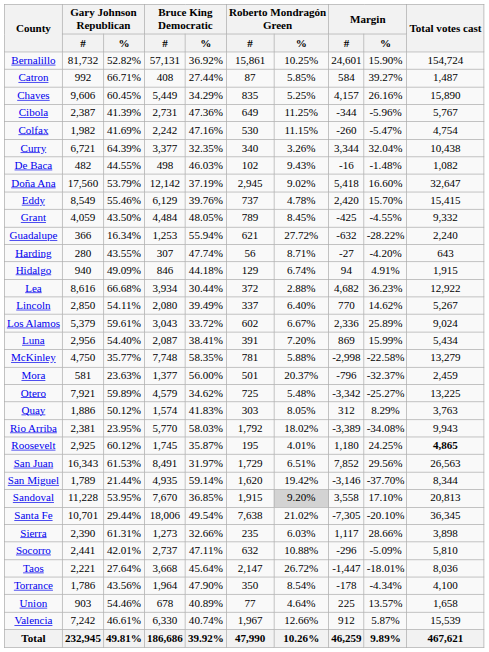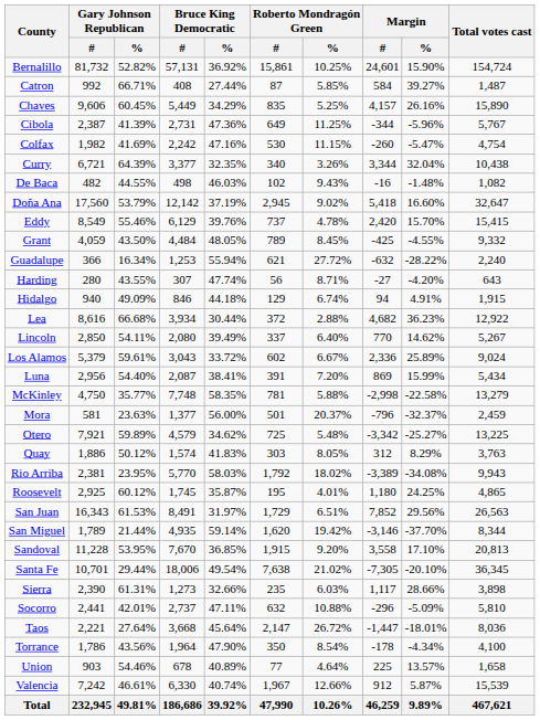Roosevelt | Total votes cast: bold -> normal
Sandoval | Roberto Mondragón Green / %: lightgrey background -> no background
